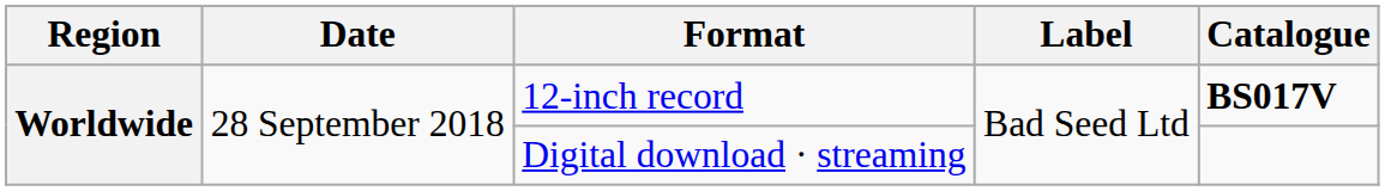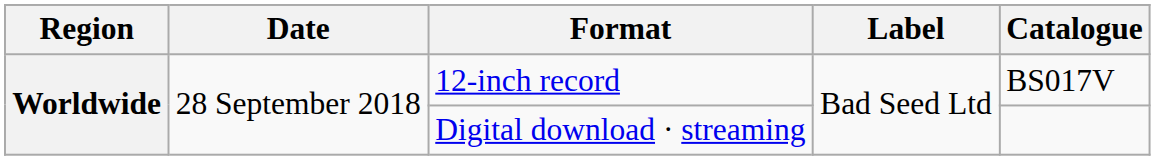12-inch record | Catalogue: bold -> normal
